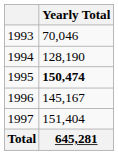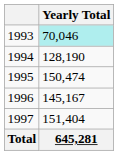1993 | Yearly Total: no background -> paleturquoise background
1995 | Yearly Total: bold -> normal
